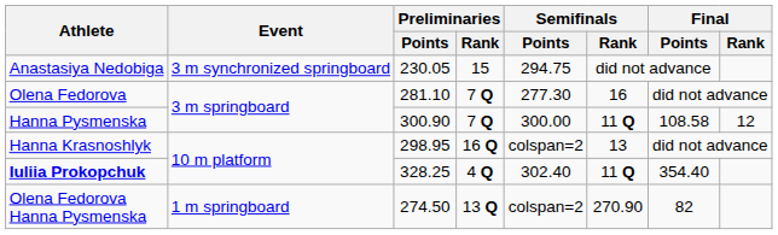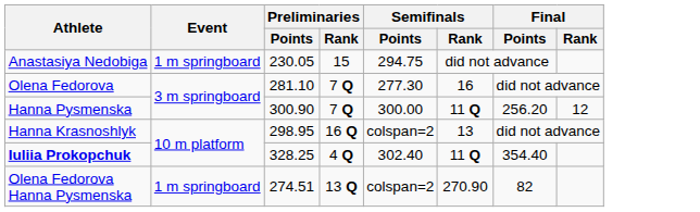Anastasiya Nedobiga | Event: 3 m synchronized springboard -> 1 m springboard
Hanna Pysmenska | Final / Points: 108.58 -> 256.20
Olena Fedorova Hanna Pysmenska | Preliminaries / Points: 274.50 -> 274.51
